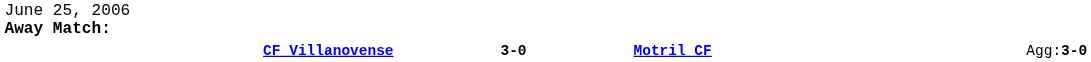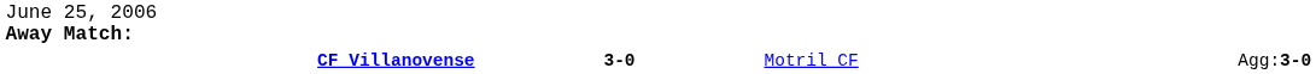CF Villanovense | column 3: bold -> normal
